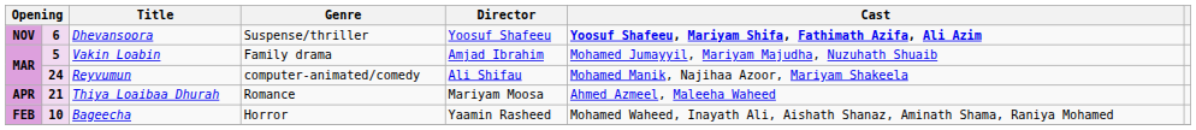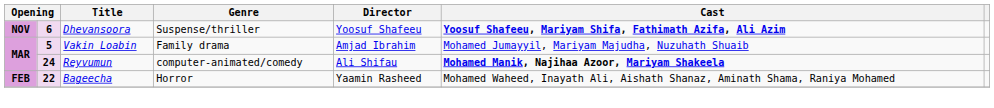Reyvumun | Cast: normal -> bold
- row: APR | 21 | Thiya Loaibaa Dhurah | Romance | Mariyam Moosa | Ahmed Azmeel, Maleeha Waheed
Bageecha | column 2: 10 -> 22
